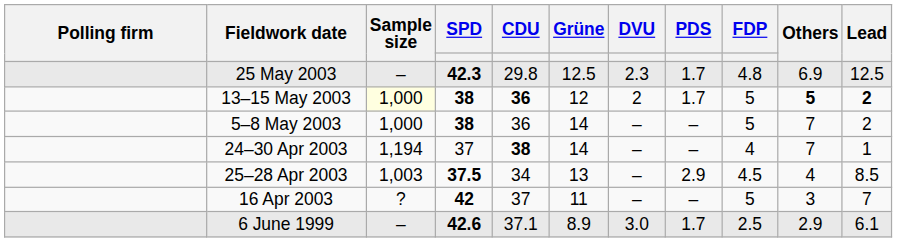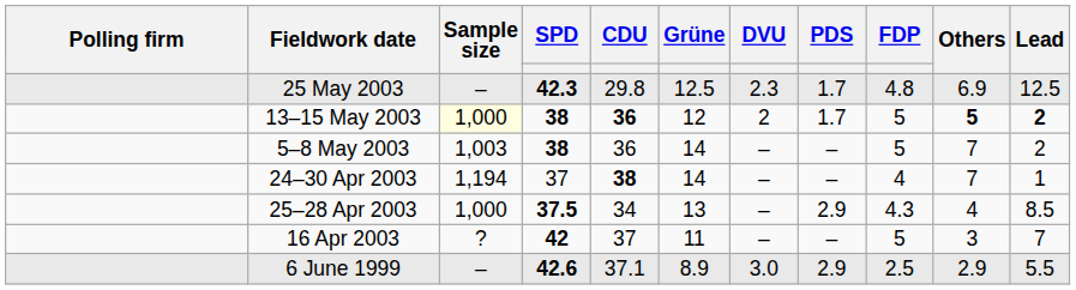5–8 May 2003 | Sample size: 1,000 -> 1,003
25–28 Apr 2003 | Sample size: 1,003 -> 1,000
25–28 Apr 2003 | FDP: 4.5 -> 4.3
6 June 1999 | PDS: 1.7 -> 2.9
6 June 1999 | Lead: 6.1 -> 5.5
